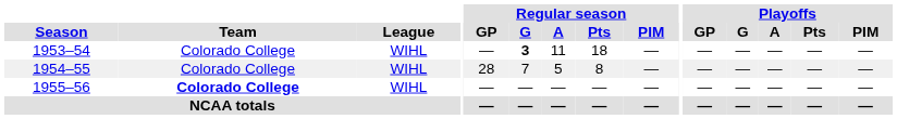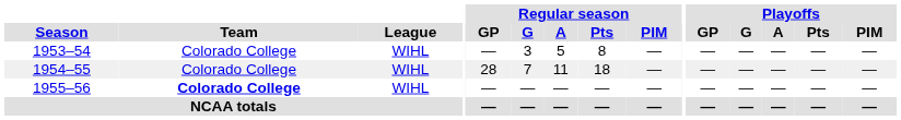1953–54 | Regular season / G: bold -> normal
1953–54 | Regular season / A: 11 -> 5
1953–54 | Regular season / Pts: 18 -> 8
1954–55 | Regular season / A: 5 -> 11
1954–55 | Regular season / Pts: 8 -> 18
